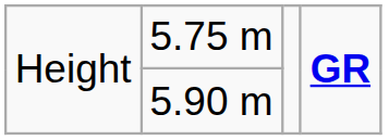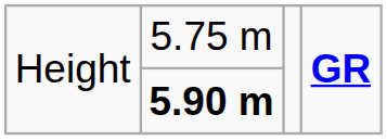row 2 | column 2: normal -> bold
